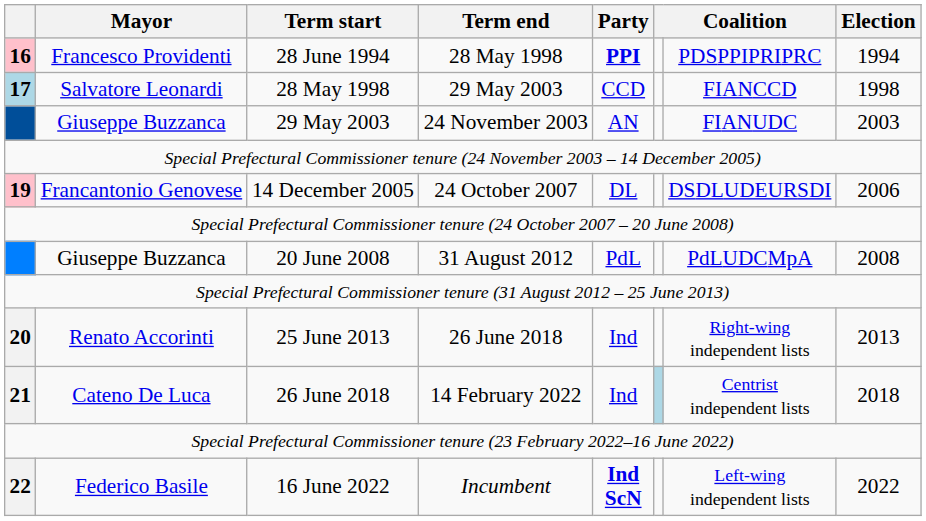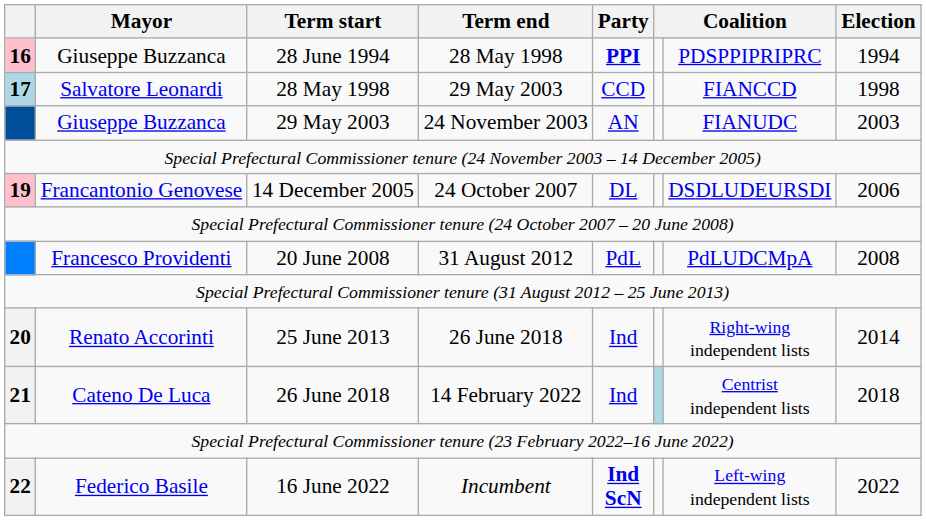28 June 1994 | Mayor: Francesco Providenti -> Giuseppe Buzzanca
20 June 2008 | Mayor: Giuseppe Buzzanca -> Francesco Providenti
25 June 2013 | Election: 2013 -> 2014
